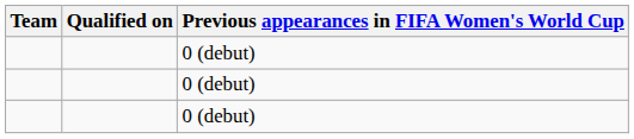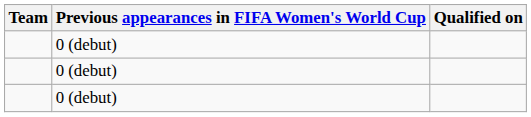columns swapped: Qualified on <-> Previous appearances in FIFA Women's World Cup
